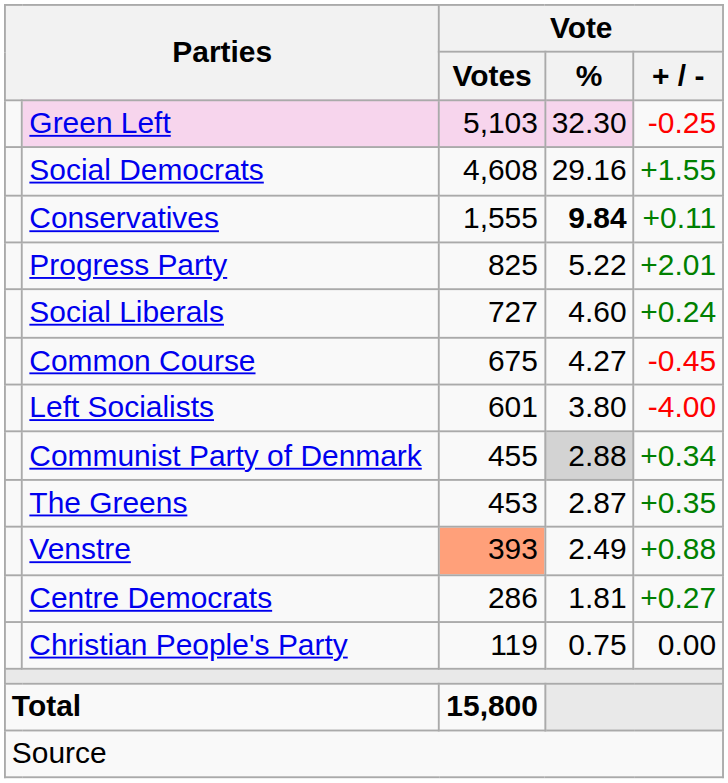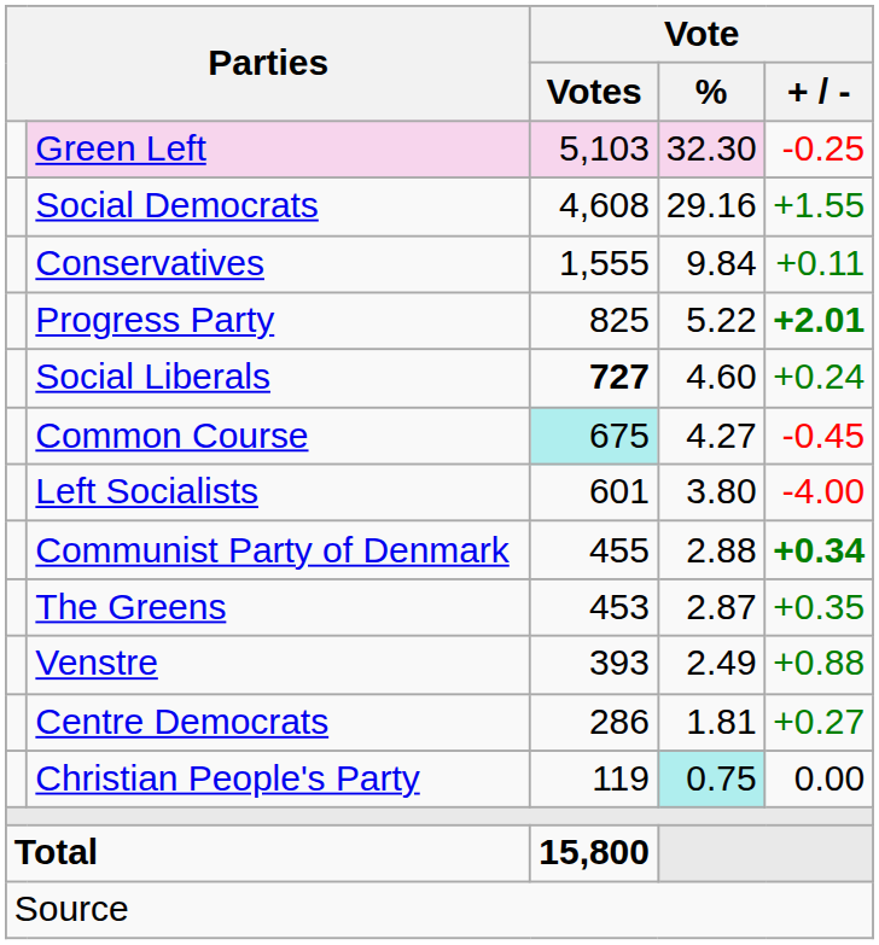Conservatives | Vote / %: bold -> normal
Progress Party | Vote / + / -: normal -> bold
Social Liberals | Vote / Votes: normal -> bold
Common Course | Vote / Votes: no background -> paleturquoise background
Communist Party of Denmark | Vote / %: lightgrey background -> no background
Communist Party of Denmark | Vote / + / -: normal -> bold
Venstre | Vote / Votes: lightsalmon background -> no background
Christian People's Party | Vote / %: no background -> paleturquoise background
